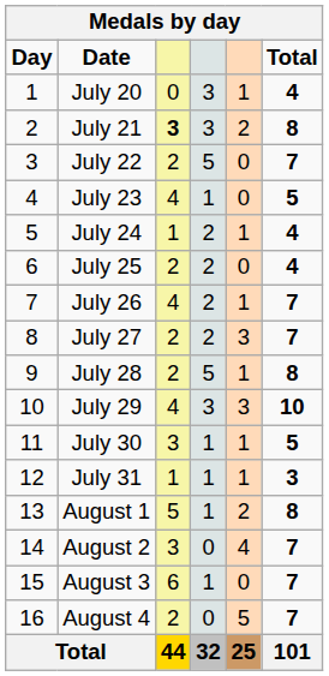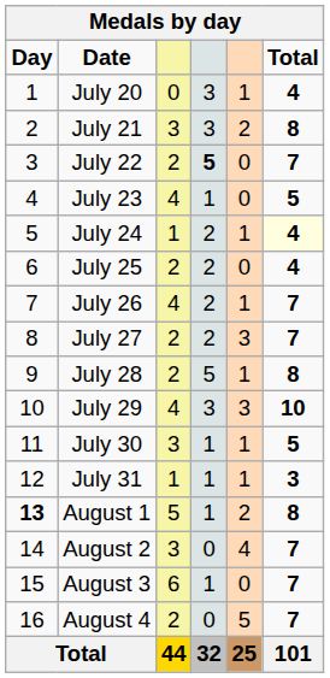July 21 | column 3: bold -> normal
July 22 | column 4: normal -> bold
July 24 | Total: no background -> lightyellow background
August 1 | Day: normal -> bold
